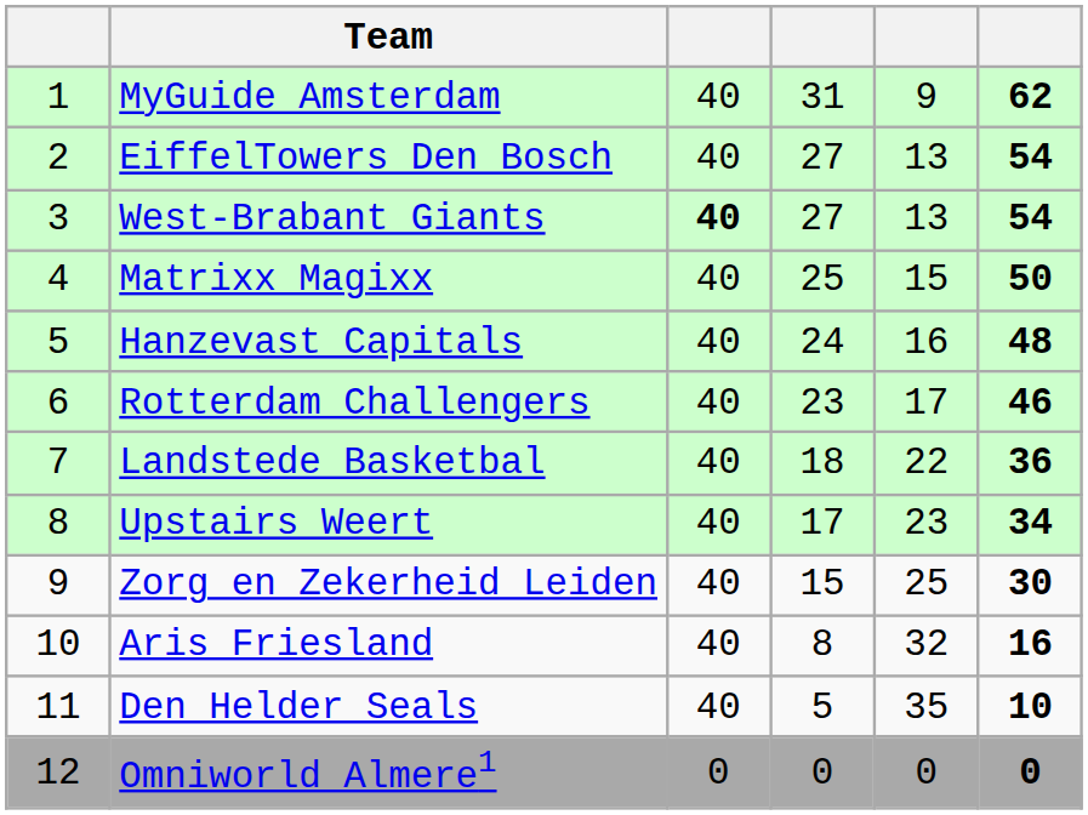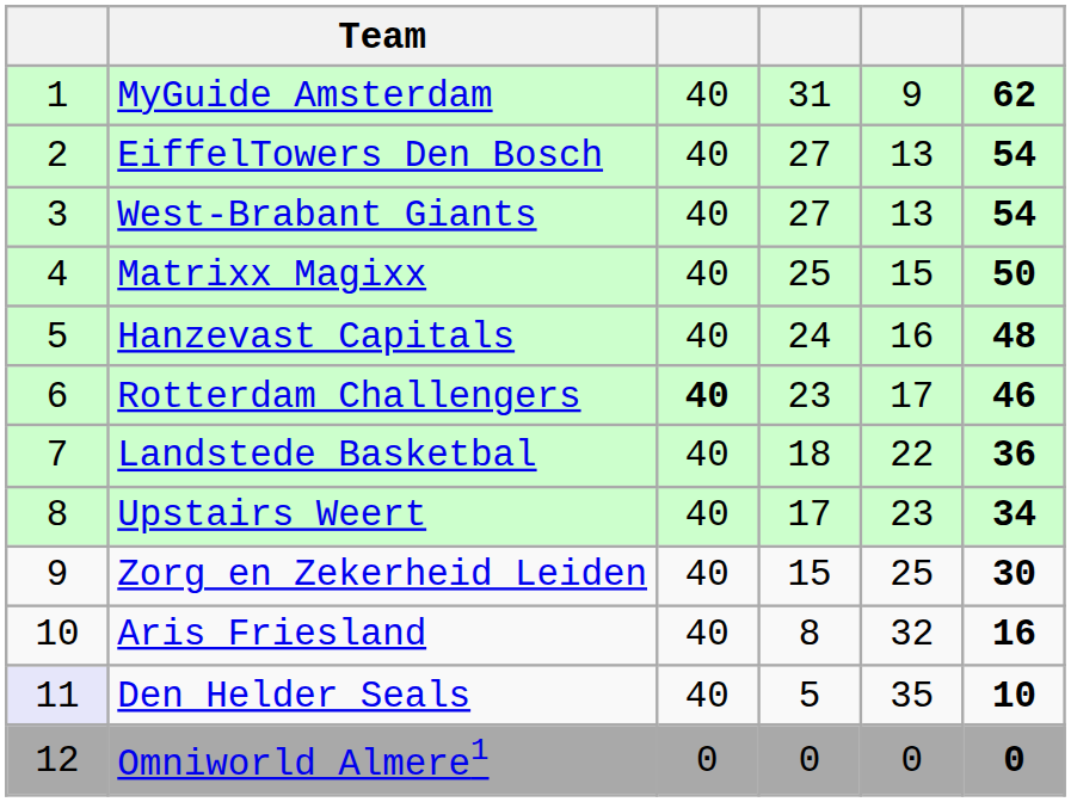West-Brabant Giants | column 3: bold -> normal
Rotterdam Challengers | column 3: normal -> bold
Den Helder Seals | column 1: no background -> lavender background
